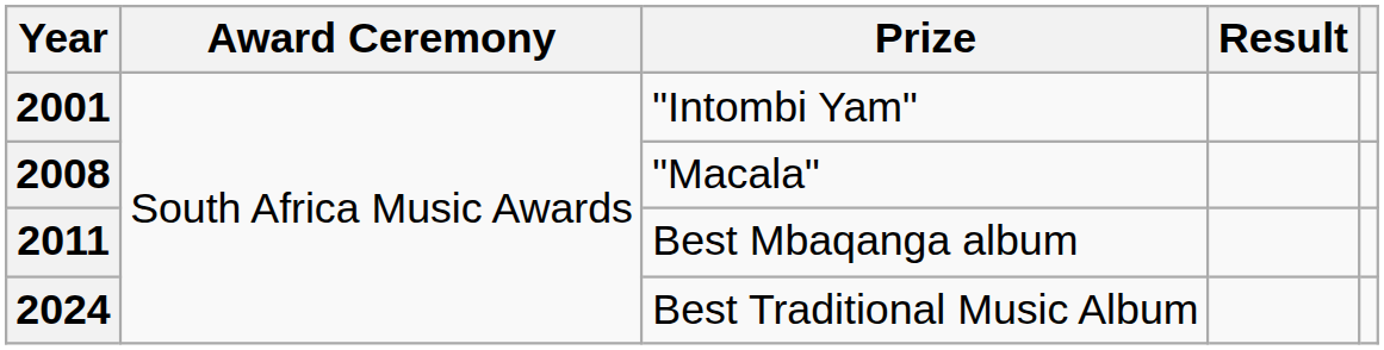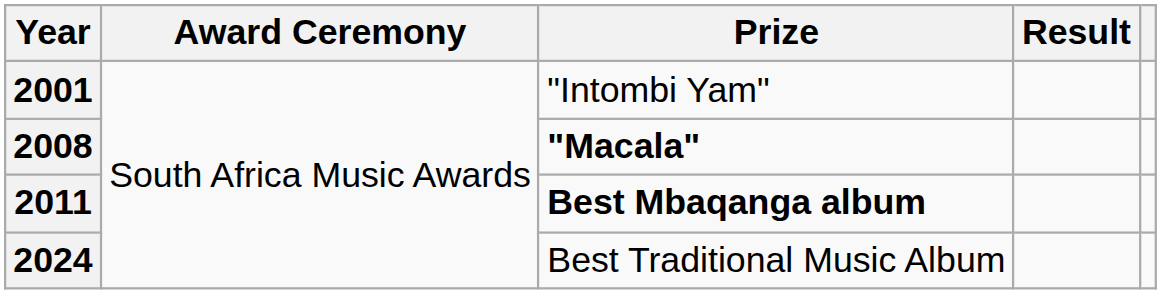2008 | Prize: normal -> bold
2011 | Prize: normal -> bold
